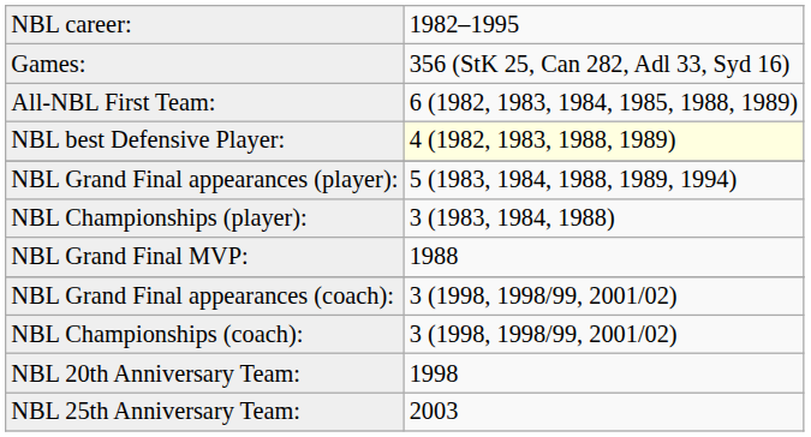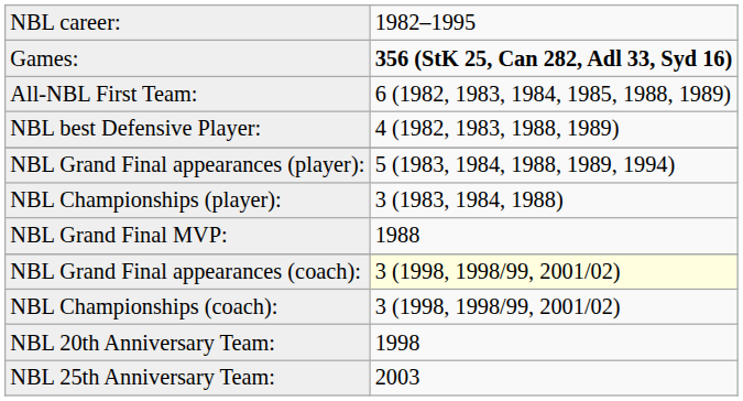Games: | column 2: normal -> bold
NBL best Defensive Player: | column 2: lightyellow background -> no background
NBL Grand Final appearances (coach): | column 2: no background -> lightyellow background
